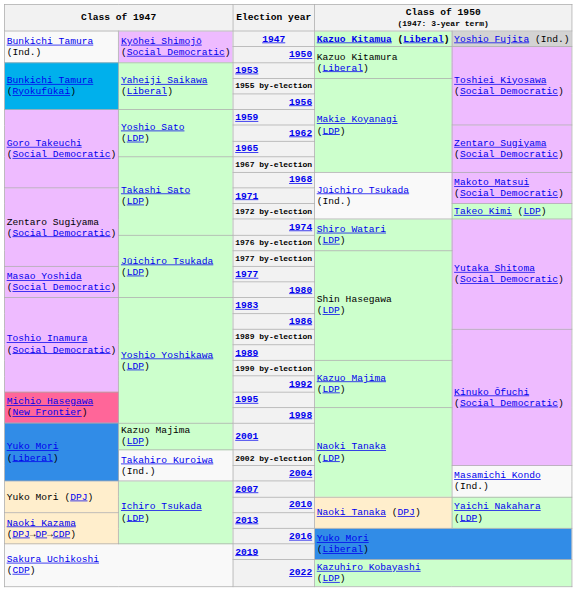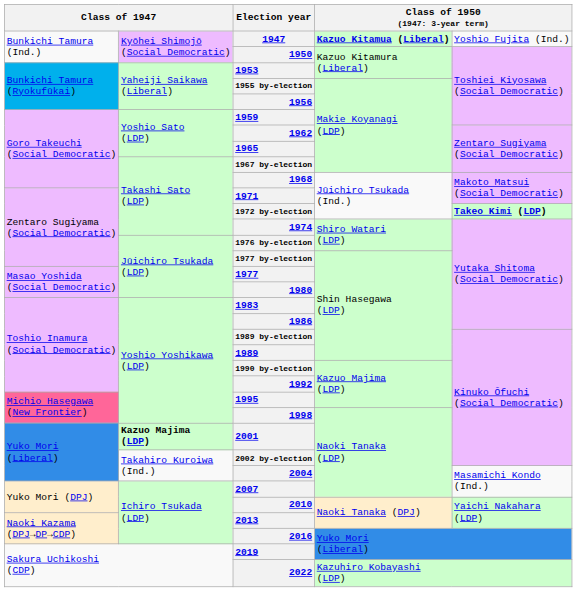1947 | column 5: lightgrey background -> no background
1972 by-election | column 5: normal -> bold
2001 | column 2: normal -> bold
